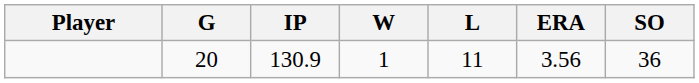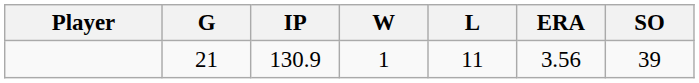row 2 | G: 20 -> 21
row 2 | SO: 36 -> 39
